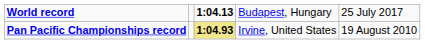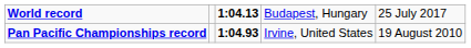Pan Pacific Championships record | column 3: khaki background -> no background
